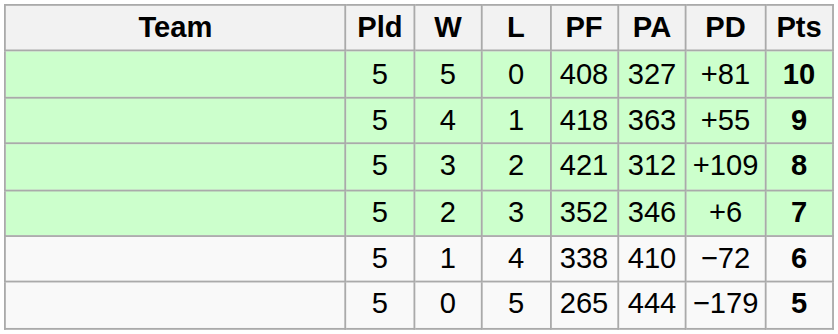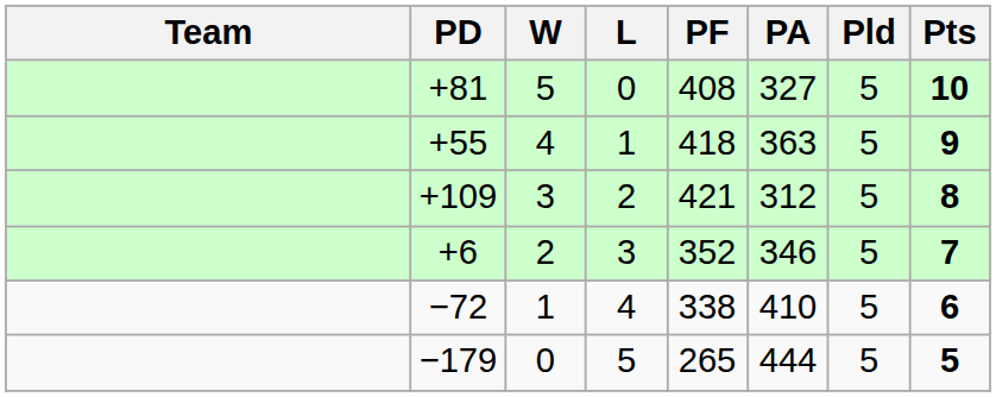columns swapped: Pld <-> PD
